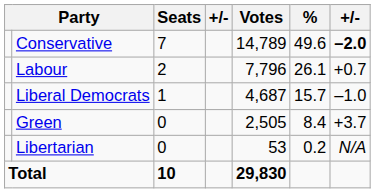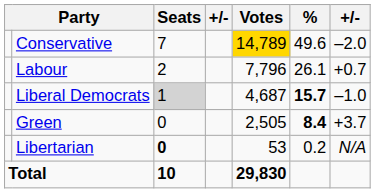Conservative | Votes: no background -> gold background
Conservative | column 7: bold -> normal
Liberal Democrats | Seats: no background -> lightgrey background
Liberal Democrats | %: normal -> bold
Green | %: normal -> bold
Libertarian | Seats: normal -> bold
